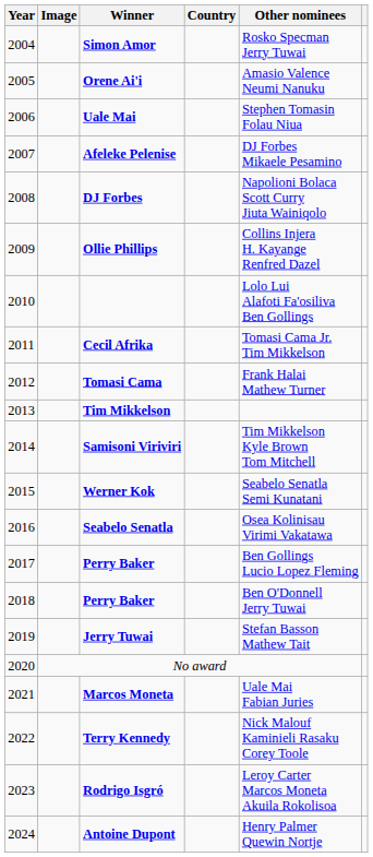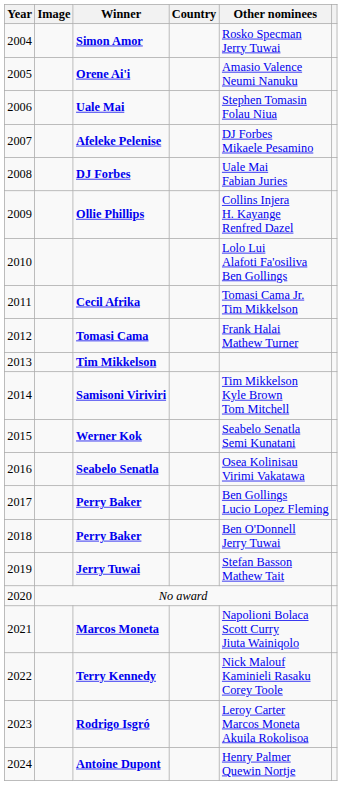DJ Forbes | Other nominees: Napolioni Bolaca Scott Curry Jiuta Wainiqolo -> Uale Mai Fabian Juries
Marcos Moneta | Other nominees: Uale Mai Fabian Juries -> Napolioni Bolaca Scott Curry Jiuta Wainiqolo
